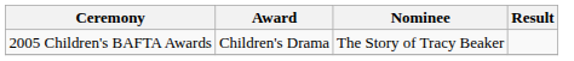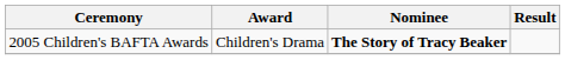2005 Children's BAFTA Awards | Nominee: normal -> bold
